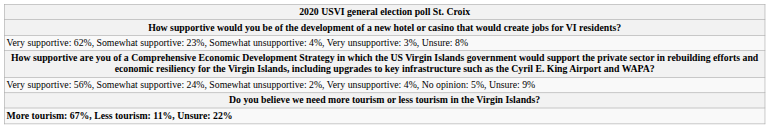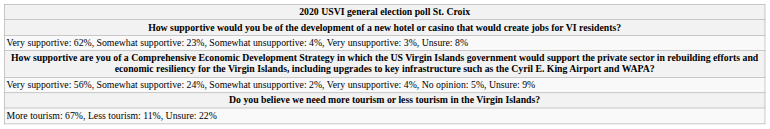More tourism: 67%, Less tourism: 11%, Unsure: 22% | column 1: bold -> normal
